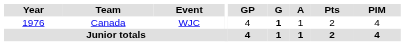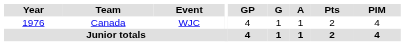Canada | G: bold -> normal
